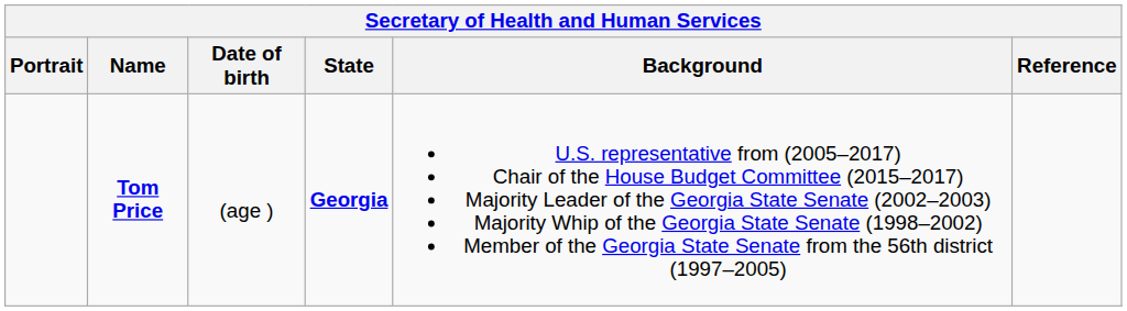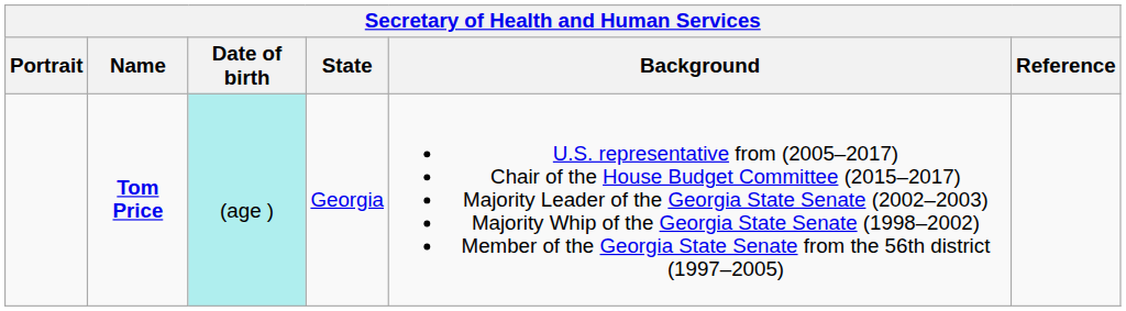Tom Price | Date of birth: no background -> paleturquoise background
Tom Price | State: bold -> normal
